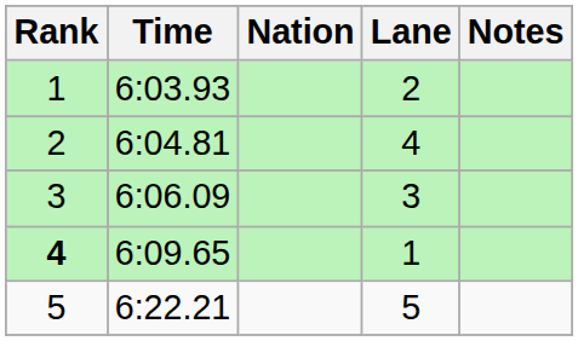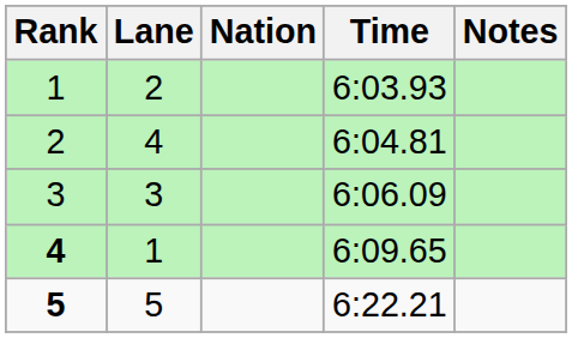columns swapped: Lane <-> Time
row 6 | Rank: normal -> bold
